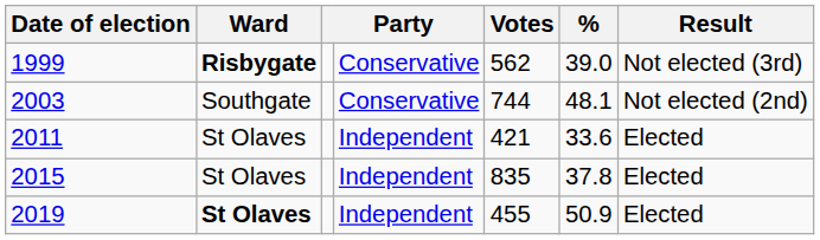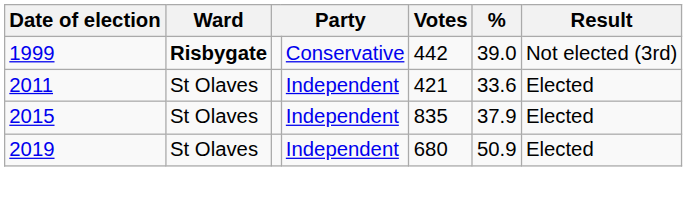1999 | Votes: 562 -> 442
- row: 2003 | Southgate | Conservative | 744 | 48.1 | Not elected (2nd)
2015 | %: 37.8 -> 37.9
2019 | Ward: bold -> normal
2019 | Votes: 455 -> 680
